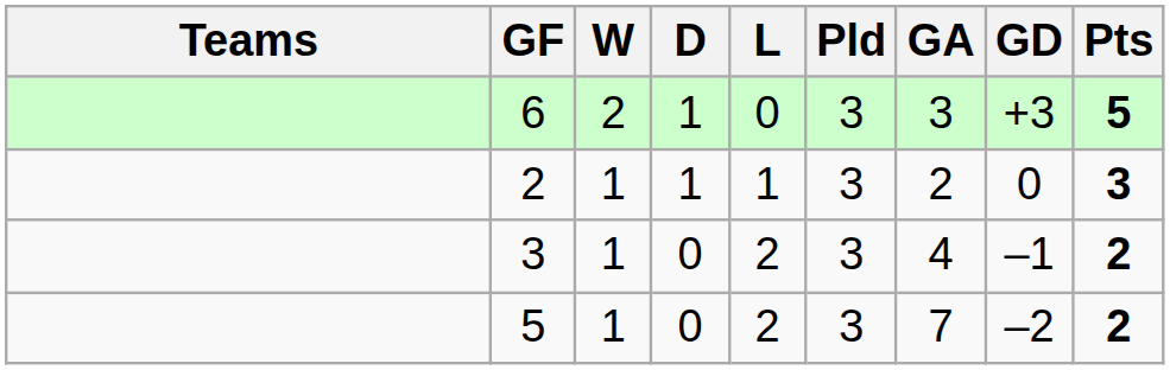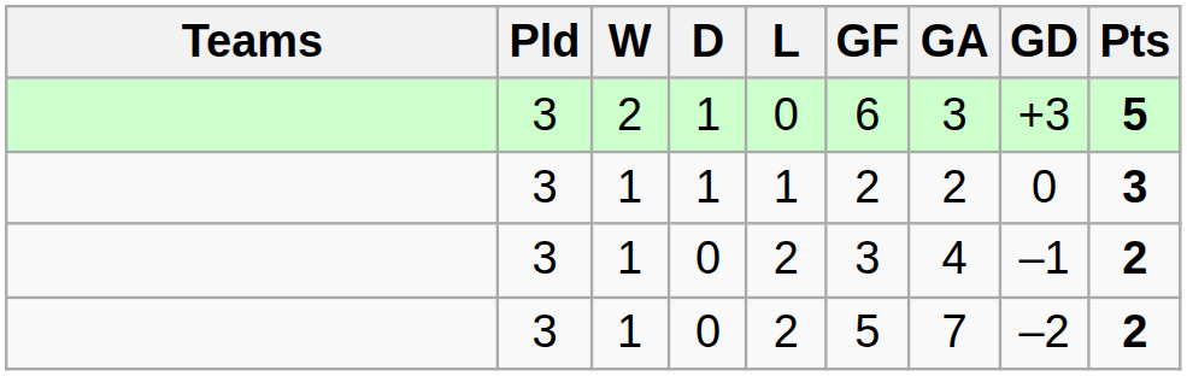columns swapped: Pld <-> GF
